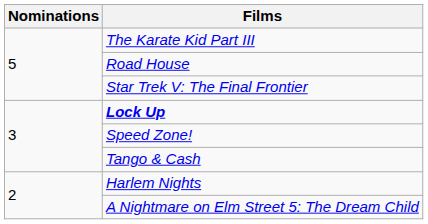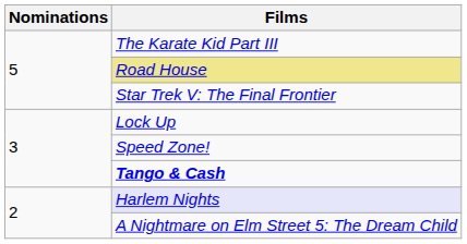Road House | Films: no background -> khaki background
Lock Up | Films: bold -> normal
Tango & Cash | Films: normal -> bold
Harlem Nights | Films: no background -> lavender background
